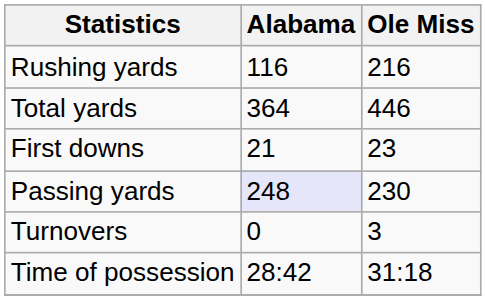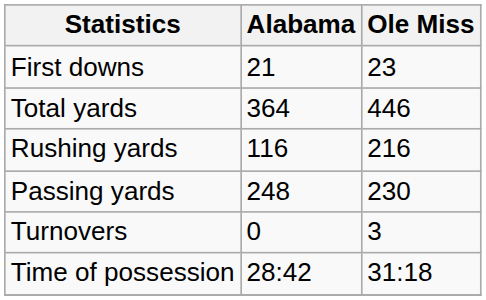rows swapped: First downs <-> Rushing yards
Passing yards | Alabama: lavender background -> no background
